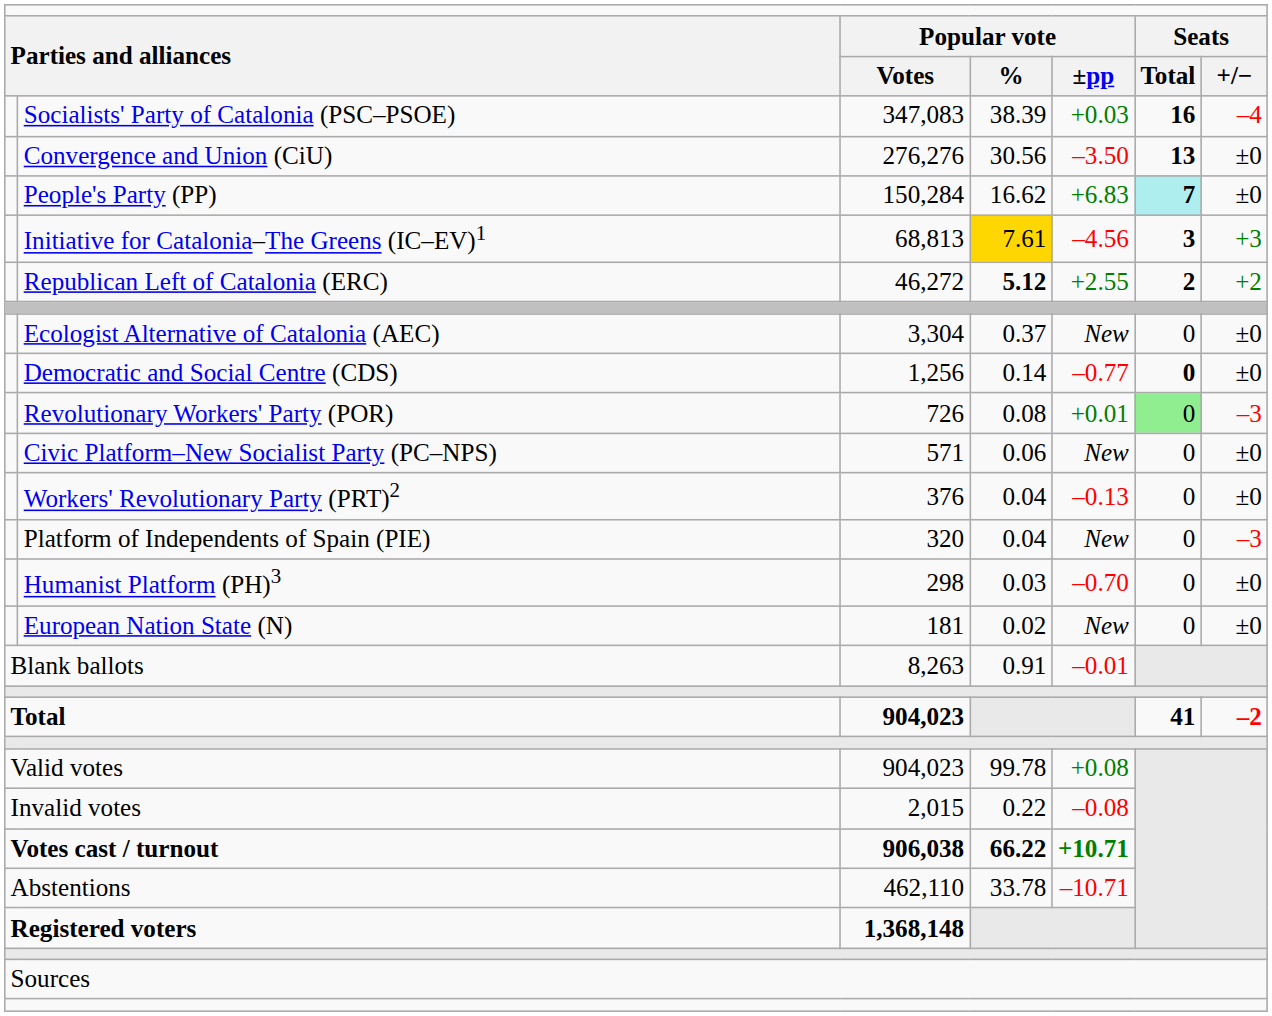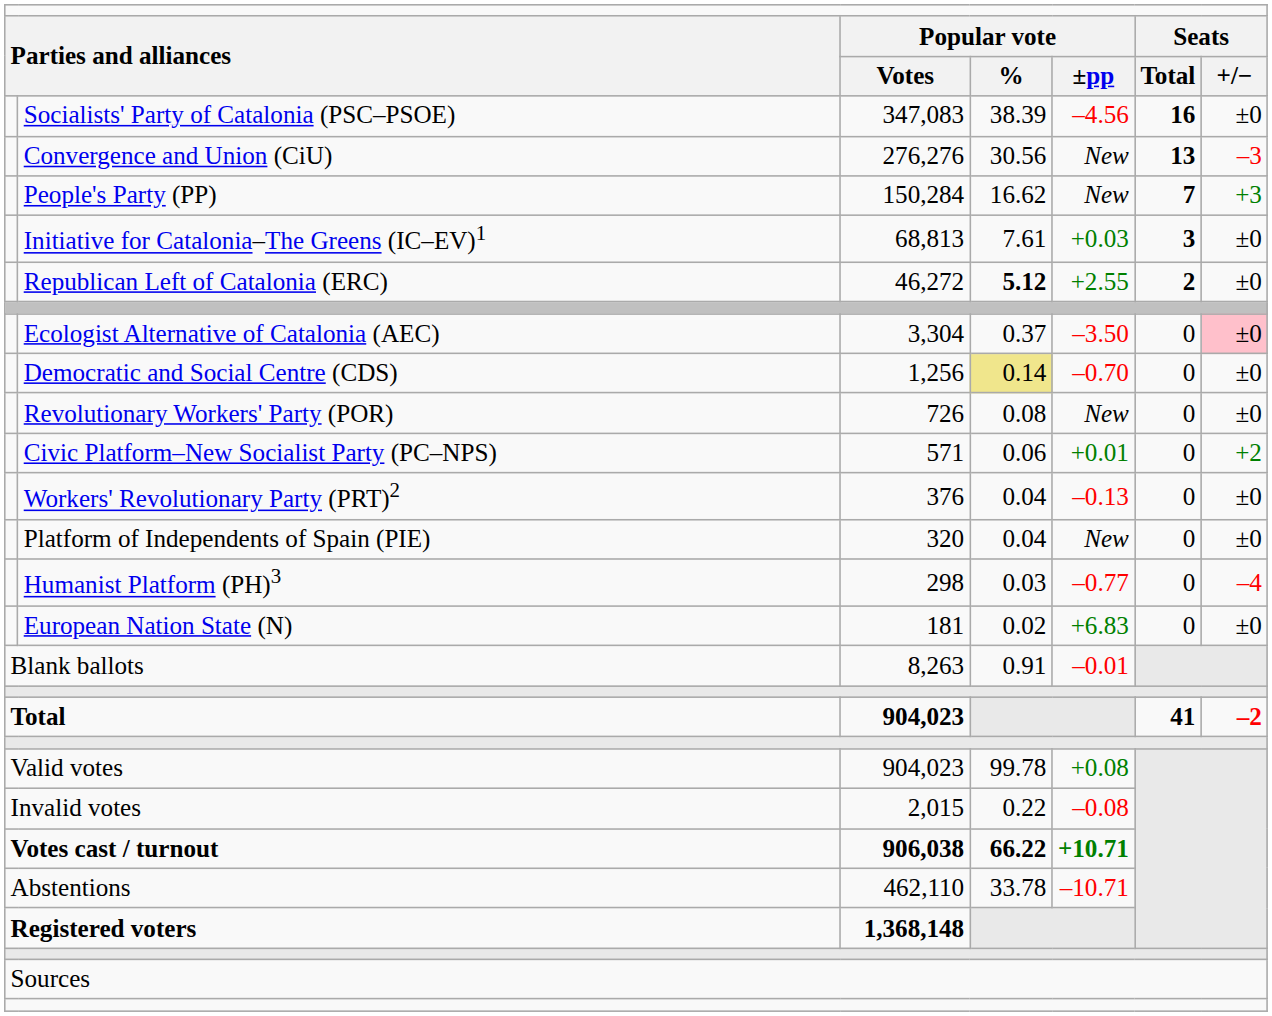Socialists' Party of Catalonia (PSC–PSOE) | column 5: +0.03 -> –4.56
Socialists' Party of Catalonia (PSC–PSOE) | column 7: –4 -> ±0
Convergence and Union (CiU) | column 5: –3.50 -> New
Convergence and Union (CiU) | column 7: ±0 -> –3
People's Party (PP) | column 5: +6.83 -> New
People's Party (PP) | column 6: paleturquoise background -> no background
People's Party (PP) | column 7: ±0 -> +3
Initiative for Catalonia–The Greens (IC–EV)1 | column 4: gold background -> no background
Initiative for Catalonia–The Greens (IC–EV)1 | column 5: –4.56 -> +0.03
Initiative for Catalonia–The Greens (IC–EV)1 | column 7: +3 -> ±0
Republican Left of Catalonia (ERC) | column 7: +2 -> ±0
Ecologist Alternative of Catalonia (AEC) | column 5: New -> –3.50
Ecologist Alternative of Catalonia (AEC) | column 7: no background -> pink background
Democratic and Social Centre (CDS) | column 4: no background -> khaki background
Democratic and Social Centre (CDS) | column 5: –0.77 -> –0.70
Democratic and Social Centre (CDS) | column 6: bold -> normal
Revolutionary Workers' Party (POR) | column 5: +0.01 -> New
Revolutionary Workers' Party (POR) | column 6: lightgreen background -> no background
Revolutionary Workers' Party (POR) | column 7: –3 -> ±0
Civic Platform–New Socialist Party (PC–NPS) | column 5: New -> +0.01
Civic Platform–New Socialist Party (PC–NPS) | column 7: ±0 -> +2
Platform of Independents of Spain (PIE) | column 7: –3 -> ±0
Humanist Platform (PH)3 | column 5: –0.70 -> –0.77
Humanist Platform (PH)3 | column 7: ±0 -> –4
European Nation State (N) | column 5: New -> +6.83
